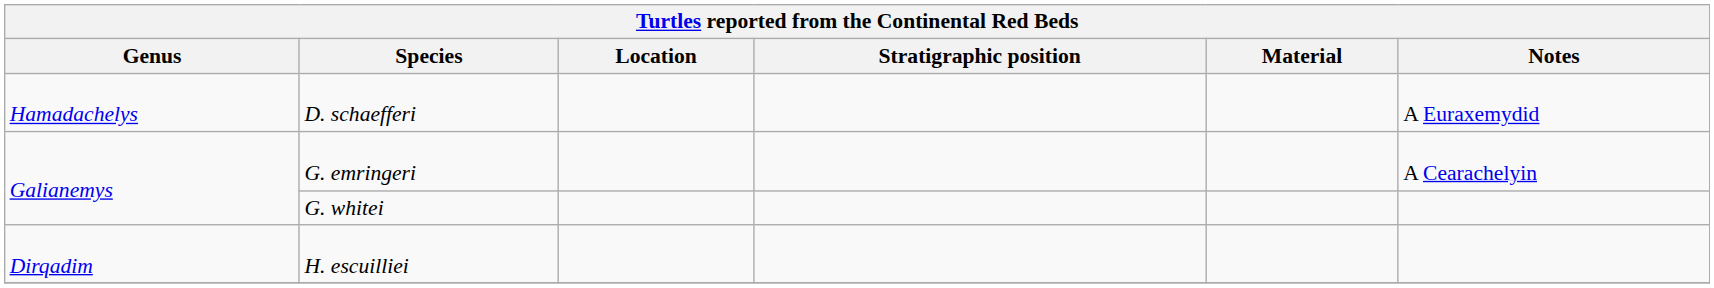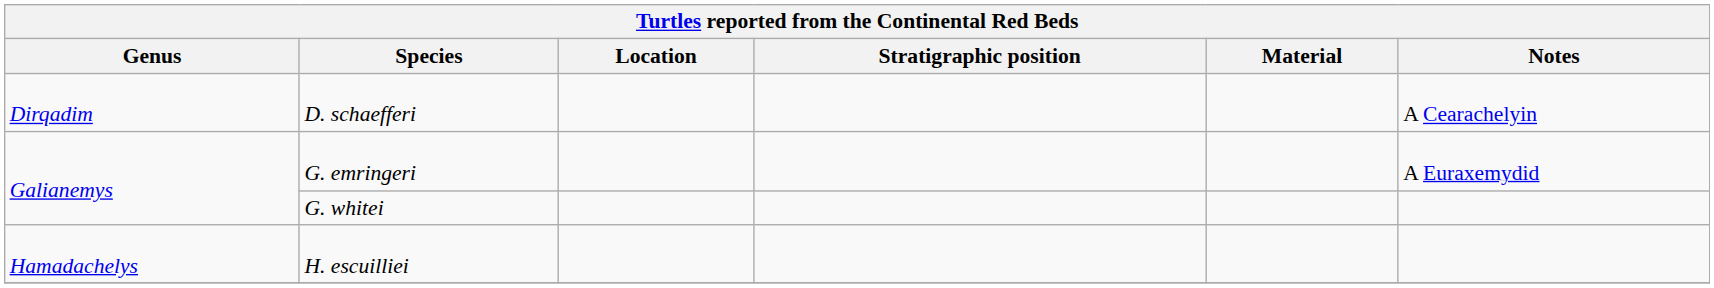D. schaefferi | Genus: Hamadachelys -> Dirqadim
D. schaefferi | Notes: A Euraxemydid -> A Cearachelyin
G. emringeri | Notes: A Cearachelyin -> A Euraxemydid
H. escuilliei | Genus: Dirqadim -> Hamadachelys
